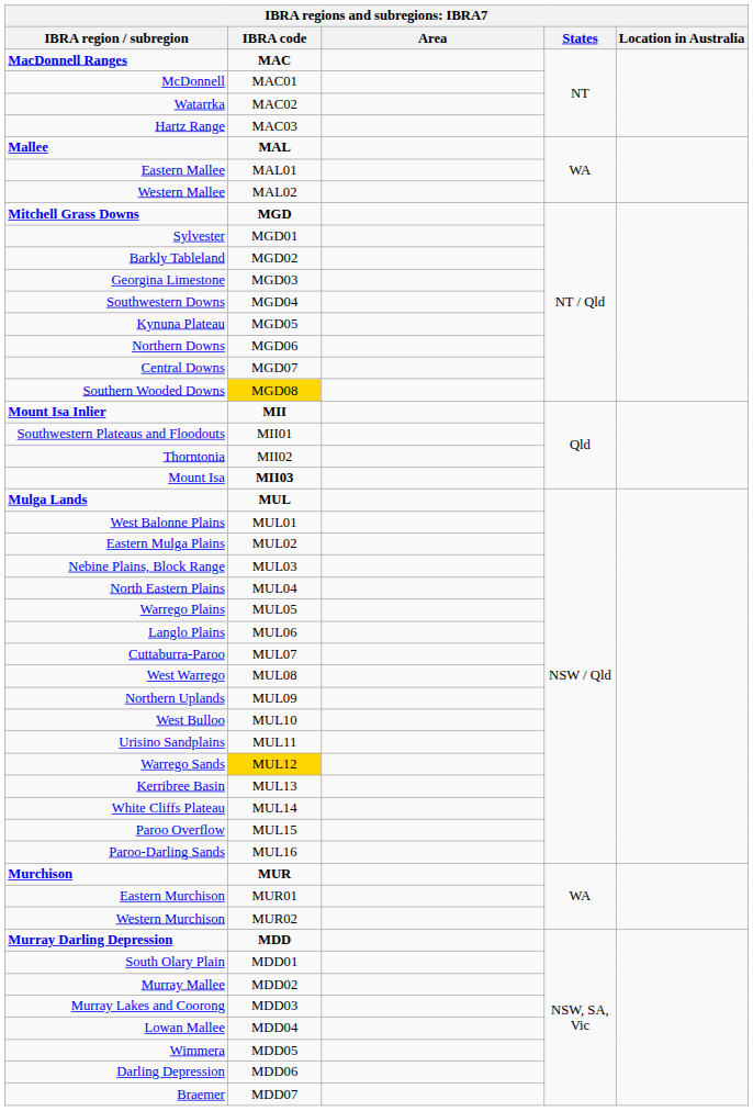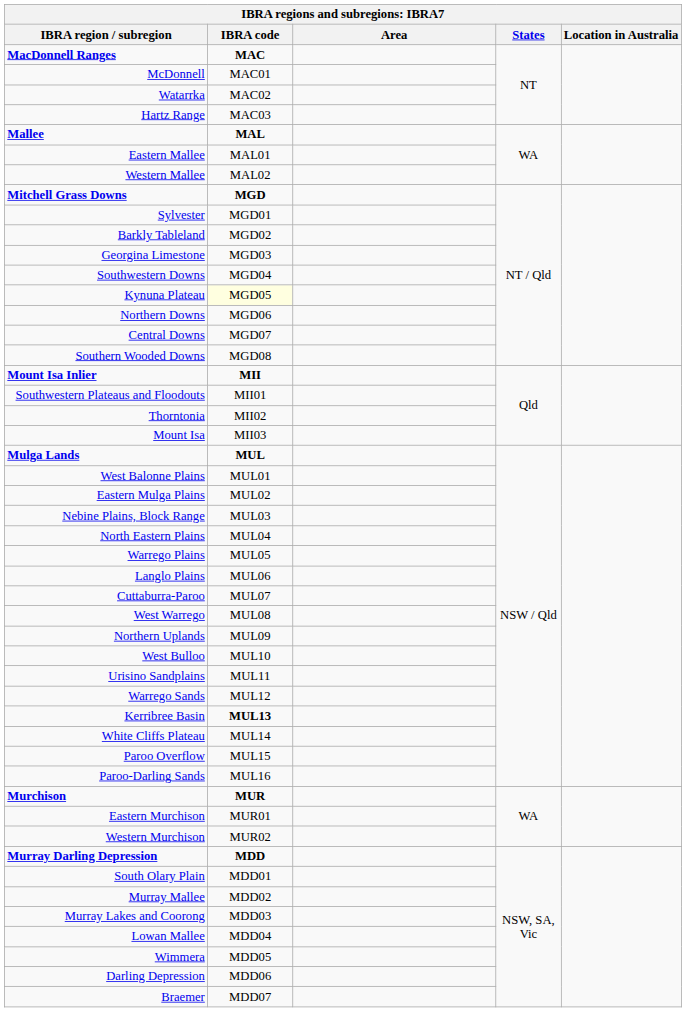Kynuna Plateau | IBRA code: no background -> lightyellow background
Southern Wooded Downs | IBRA code: gold background -> no background
Mount Isa | IBRA code: bold -> normal
Warrego Sands | IBRA code: gold background -> no background
Kerribree Basin | IBRA code: normal -> bold
